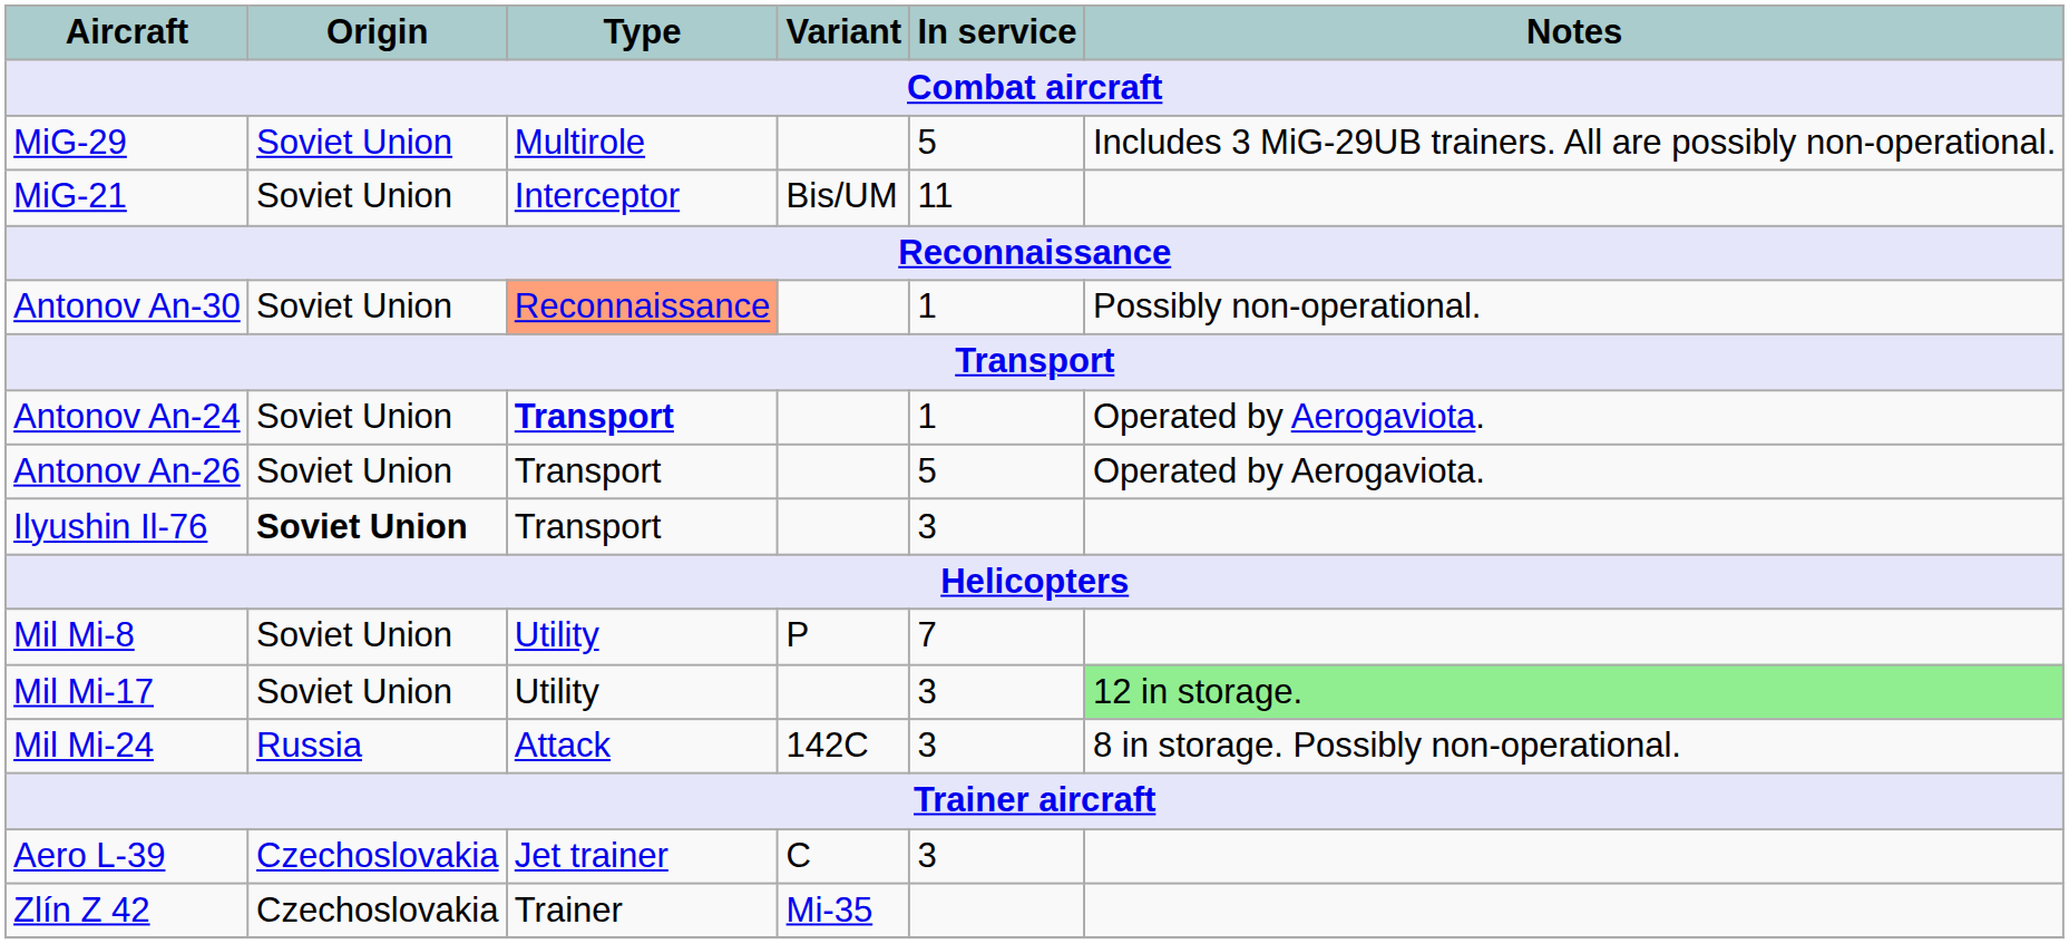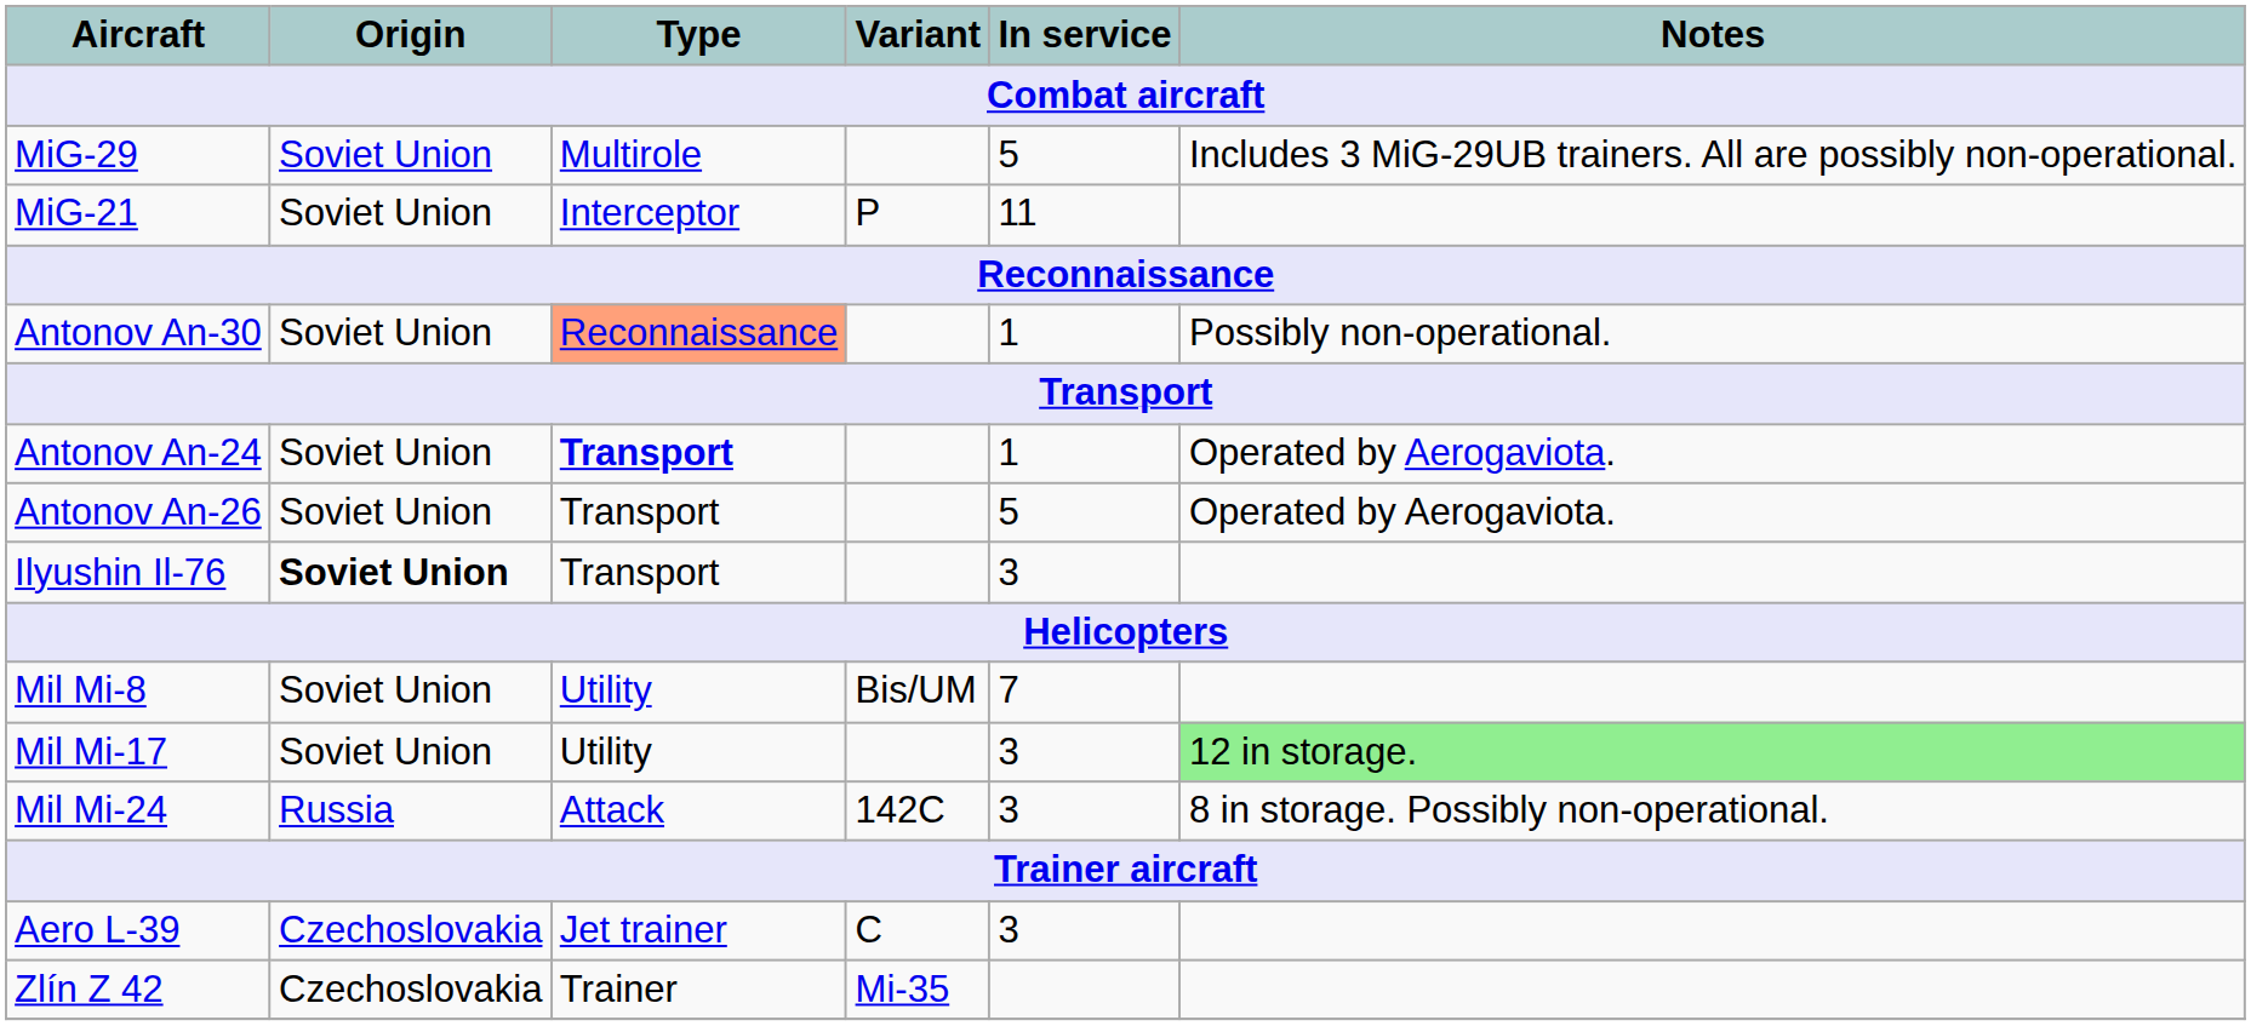MiG-21 | Variant: Bis/UM -> P
Mil Mi-8 | Variant: P -> Bis/UM
